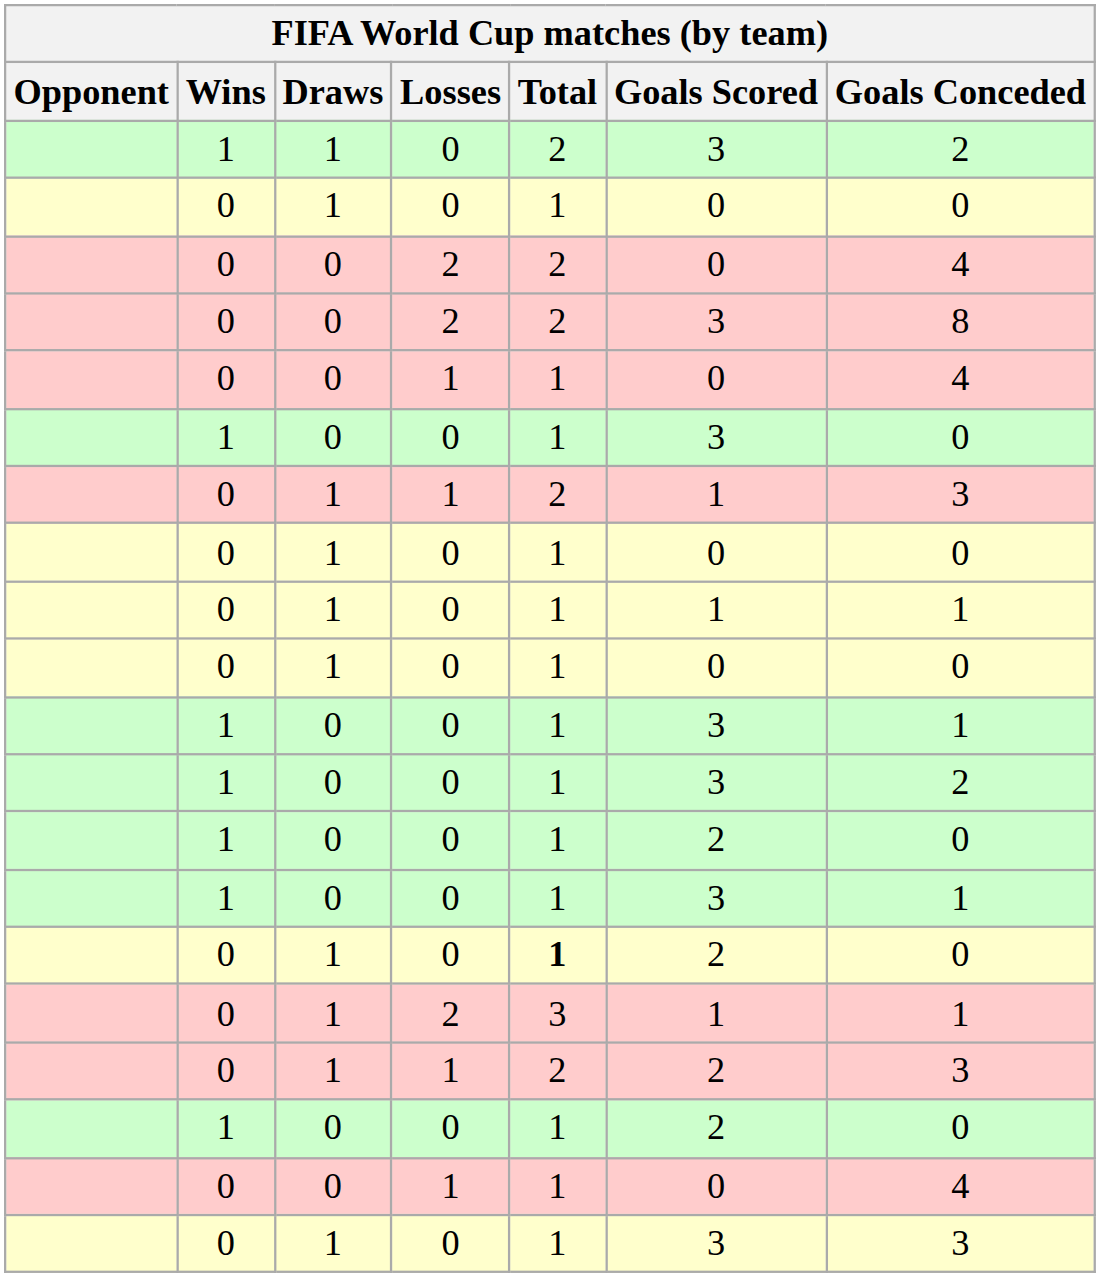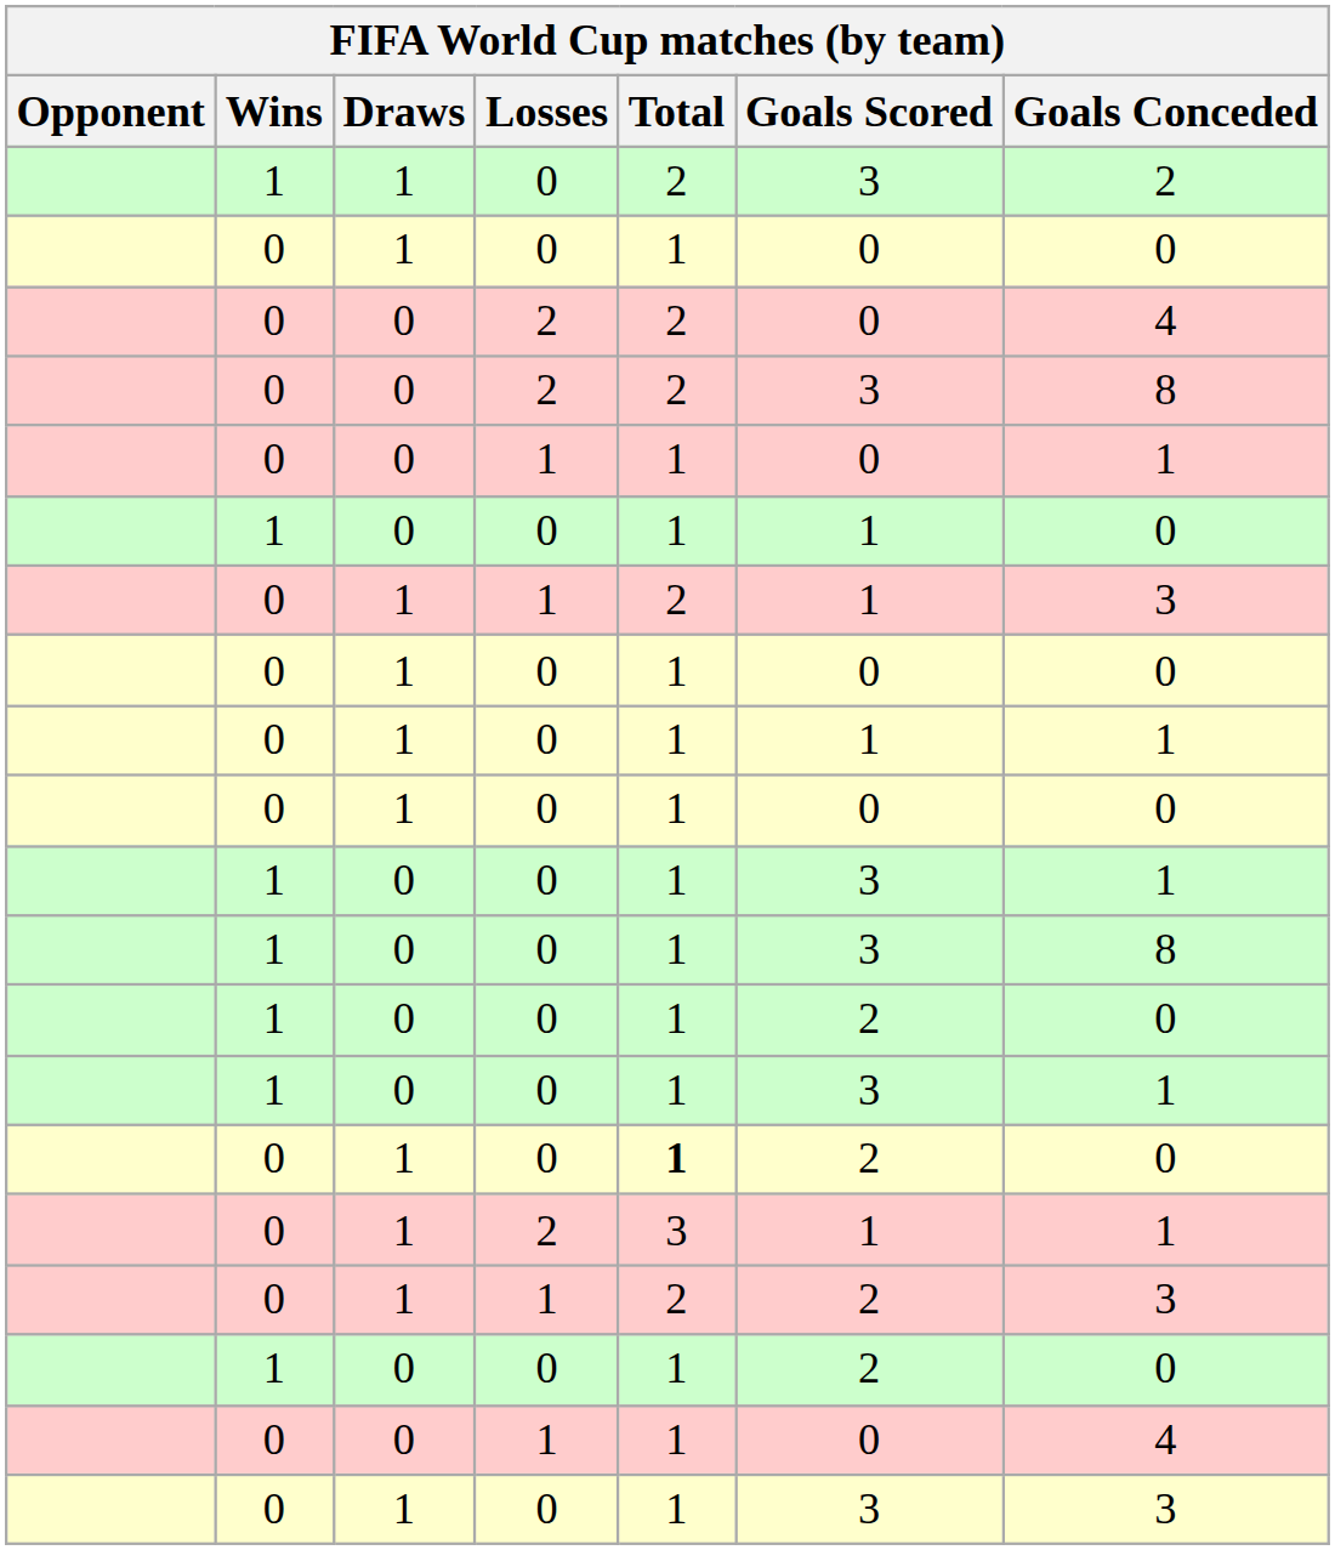row 7 | Goals Conceded: 4 -> 1
row 8 | Goals Scored: 3 -> 1
row 14 | Goals Conceded: 2 -> 8
